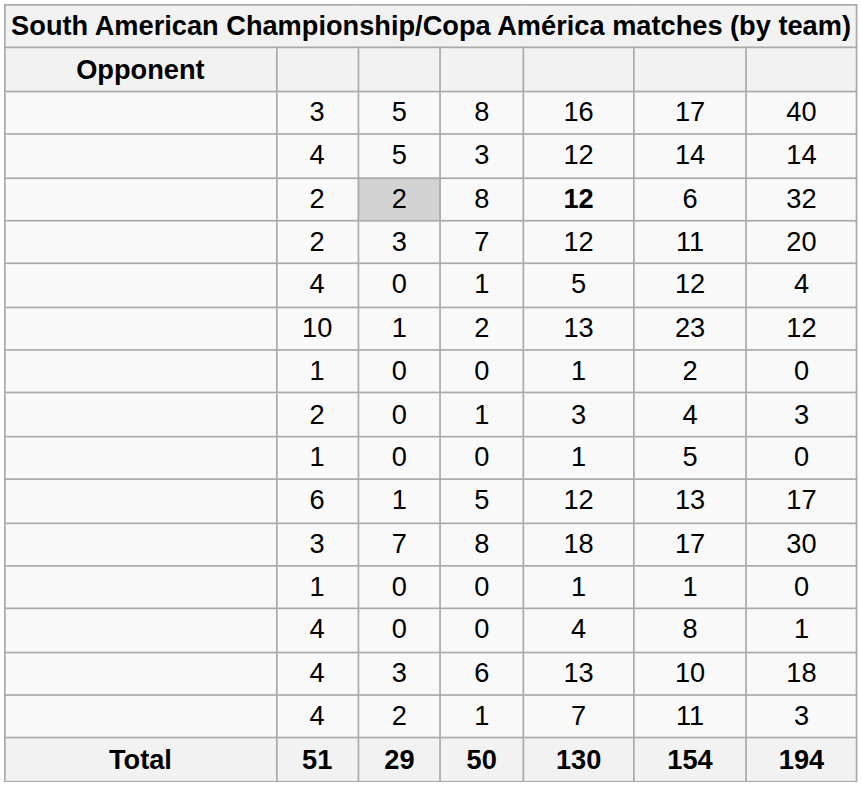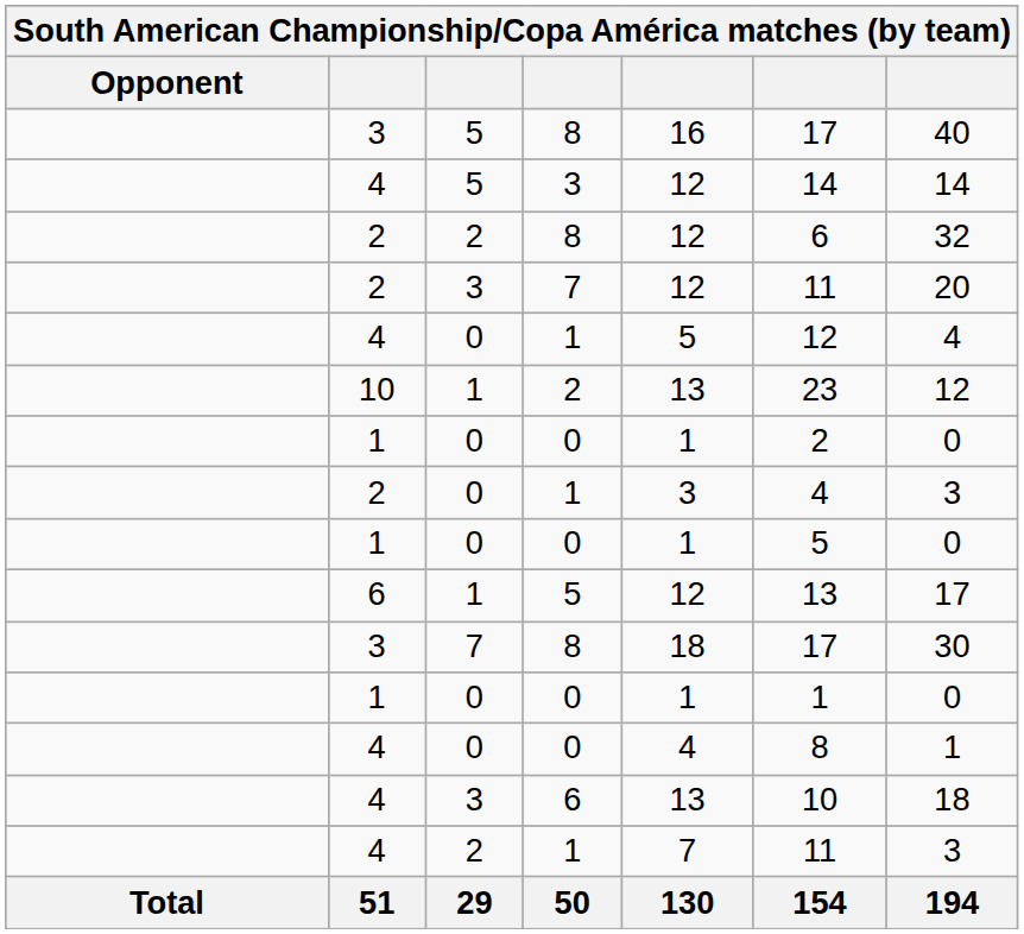2 / 8 | column 3: lightgrey background -> no background
2 / 8 | column 5: bold -> normal
